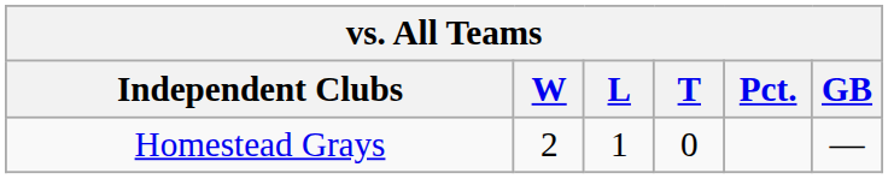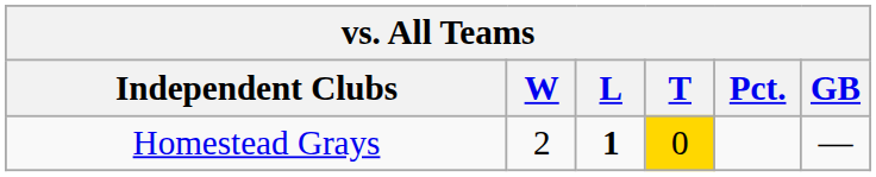Homestead Grays | L: normal -> bold
Homestead Grays | T: no background -> gold background
